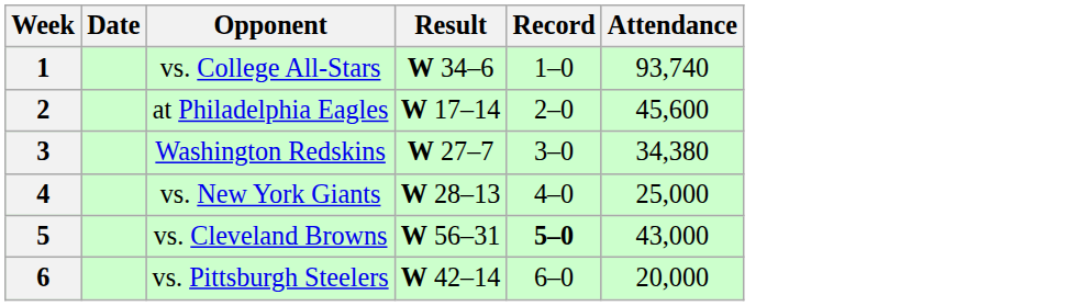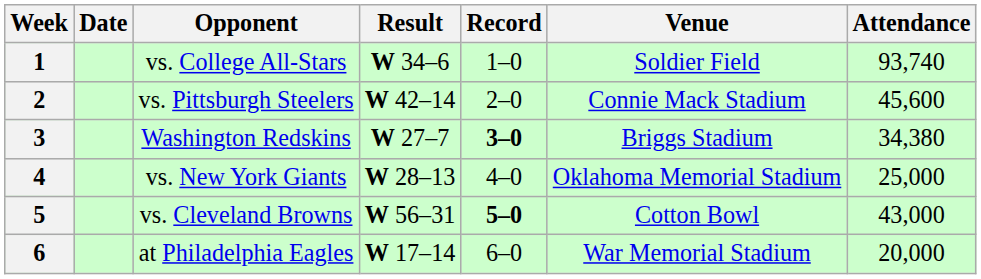+ column: Venue | Soldier Field | Connie Mack Stadium | Briggs Stadium | Oklahoma Memorial Stadium | Cotton Bowl | War Memorial Stadium
2 | Opponent: at Philadelphia Eagles -> vs. Pittsburgh Steelers
2 | Result: W 17–14 -> W 42–14
3 | Record: normal -> bold
6 | Opponent: vs. Pittsburgh Steelers -> at Philadelphia Eagles
6 | Result: W 42–14 -> W 17–14
